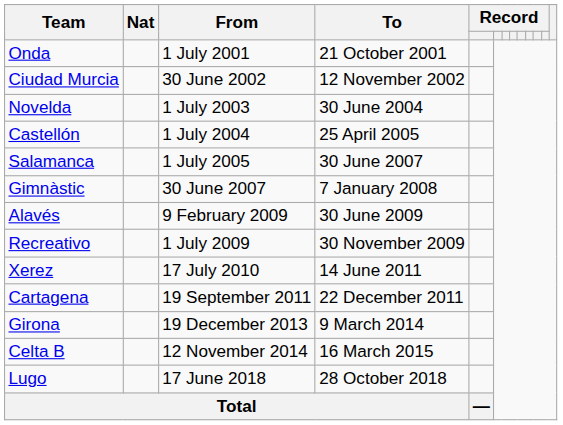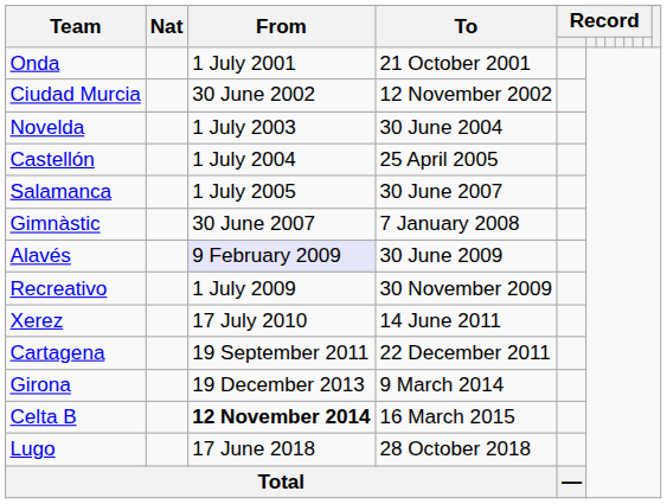Alavés | From: no background -> lavender background
Celta B | From: normal -> bold
